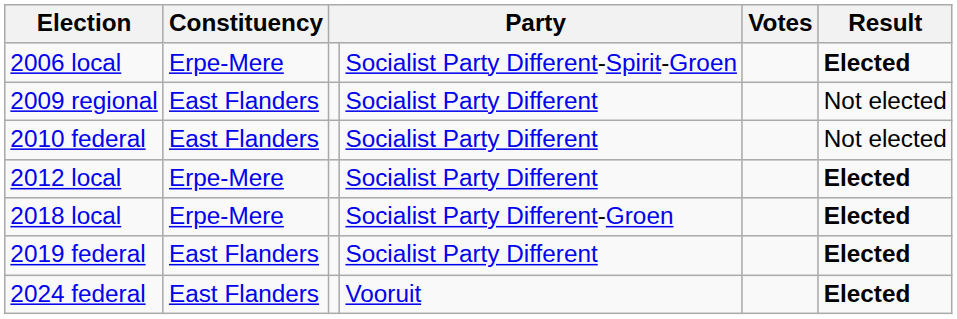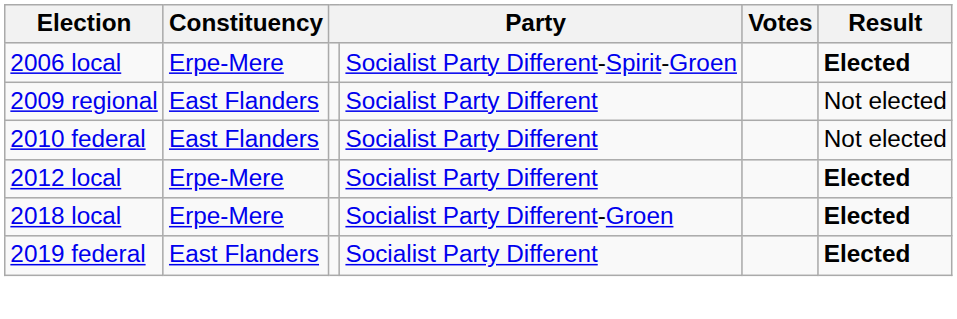- row: 2024 federal | East Flanders | Vooruit | Elected
